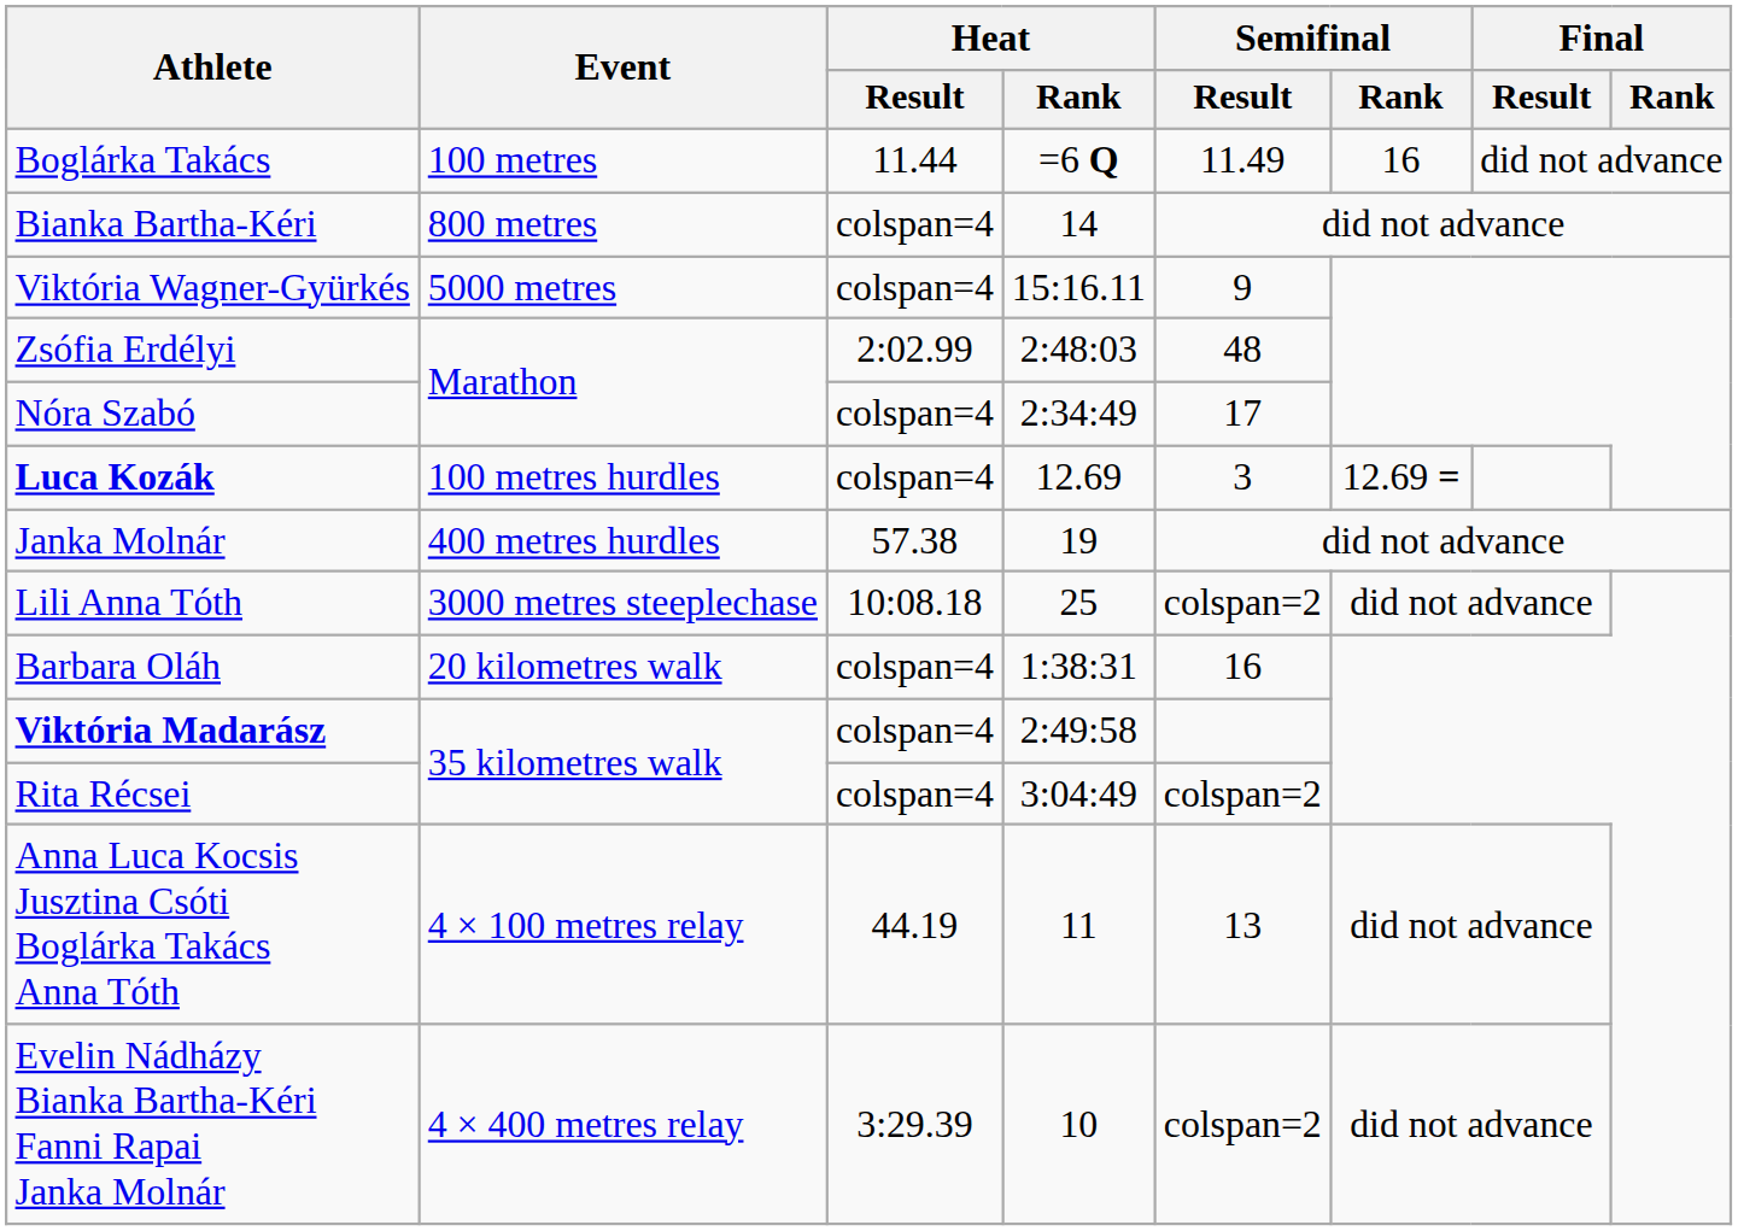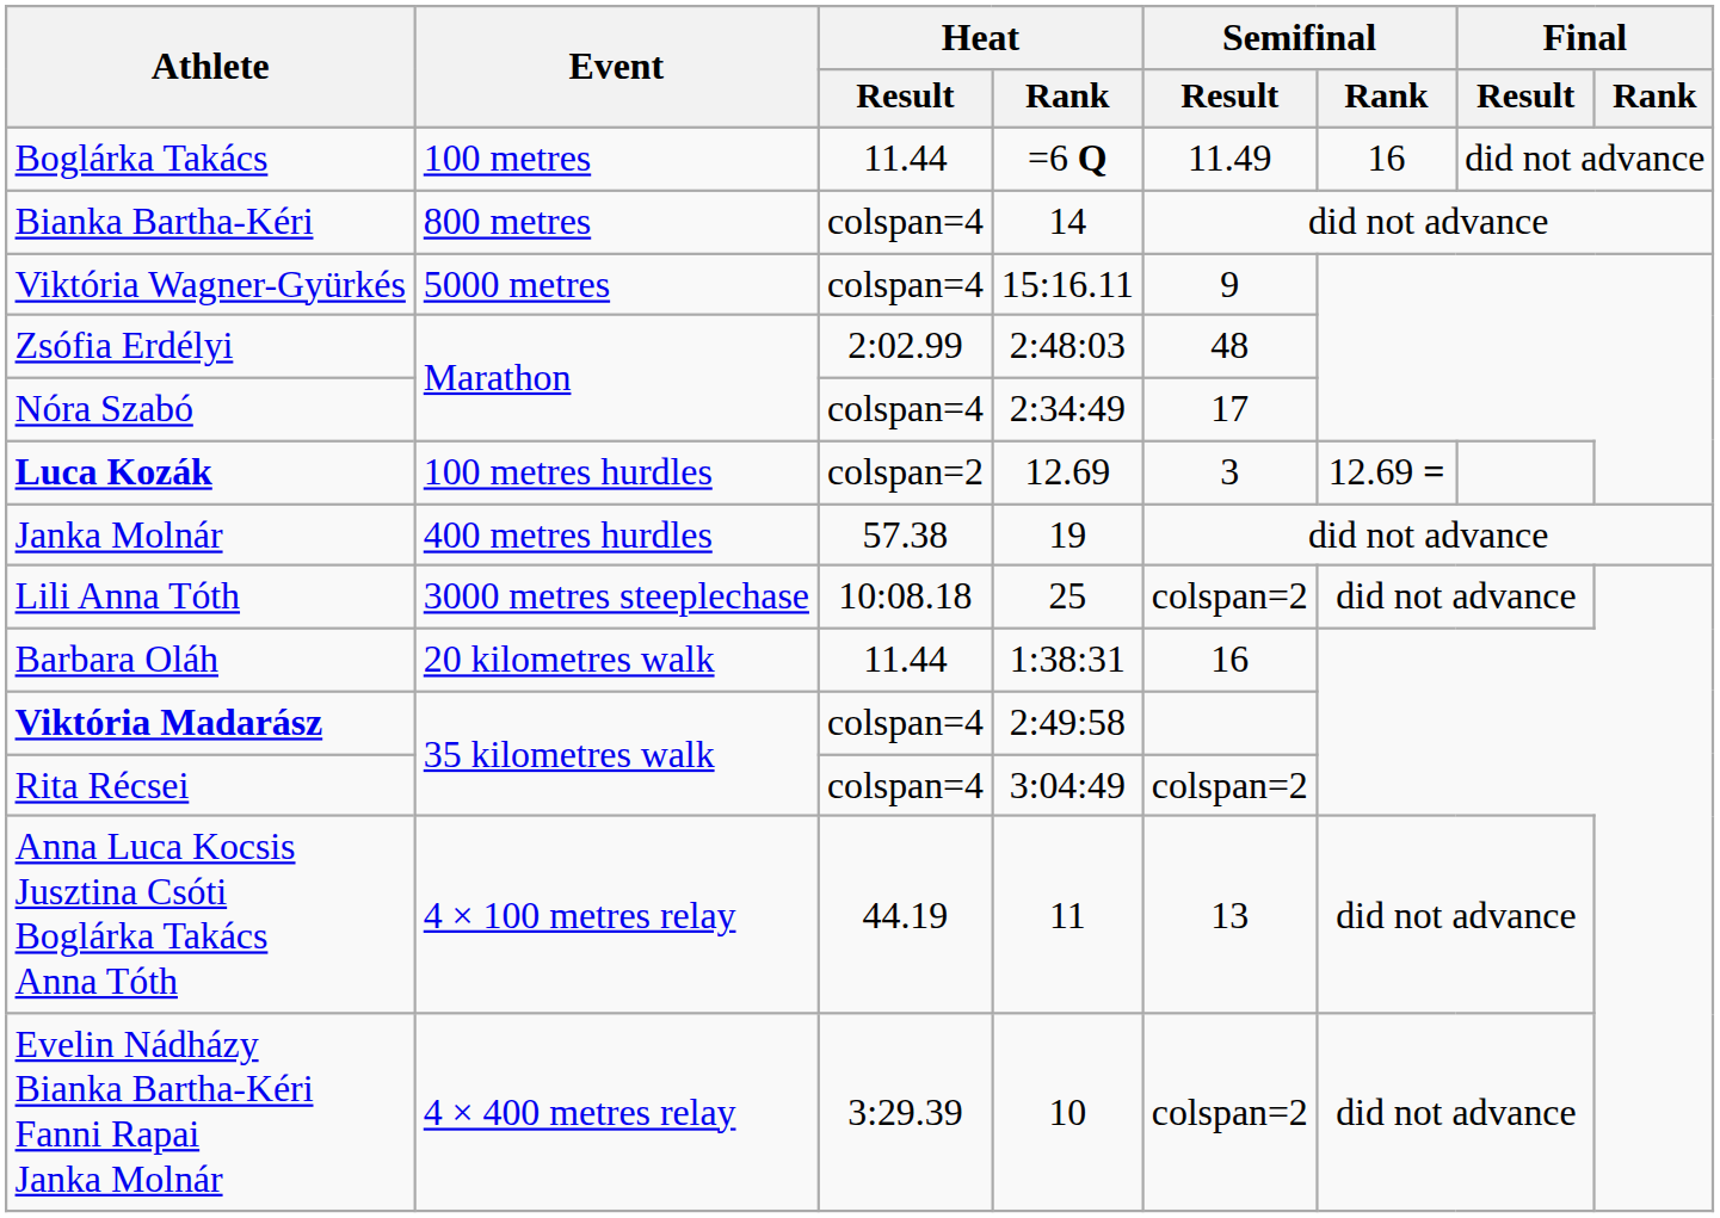Luca Kozák | Heat / Result: colspan=4 -> colspan=2
Barbara Oláh | Heat / Result: colspan=4 -> 11.44
